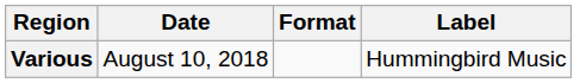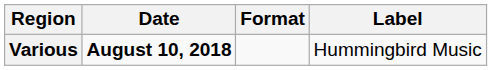Various | Date: normal -> bold
